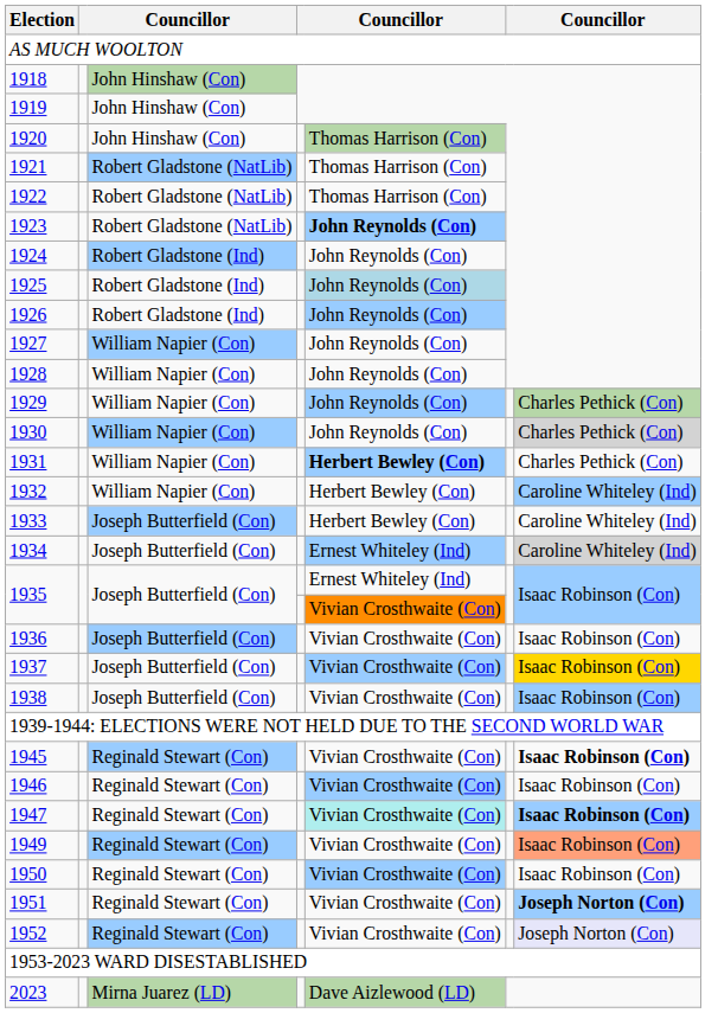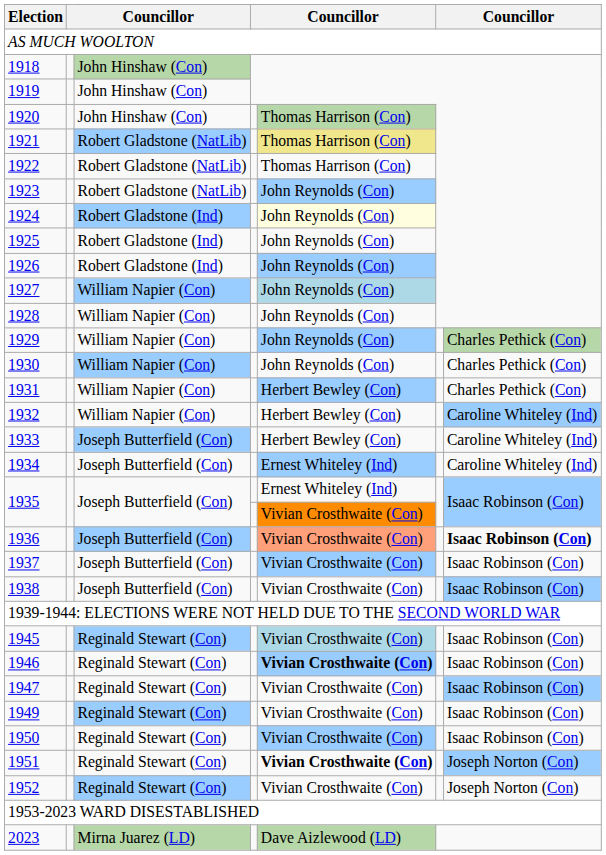1921 | column 5: no background -> khaki background
1923 | column 5: bold -> normal
1924 | column 5: no background -> lightyellow background
1925 | column 5: lightblue background -> no background
1927 | column 5: no background -> lightblue background
1930 | column 7: lightgrey background -> no background
1931 | column 5: bold -> normal
1934 | column 7: lightgrey background -> no background
1936 | column 5: no background -> lightsalmon background
1936 | column 7: normal -> bold
1937 | column 7: gold background -> no background
1945 | column 5: no background -> lightblue background
1945 | column 7: bold -> normal
1946 | column 5: normal -> bold
1947 | column 5: paleturquoise background -> no background
1947 | column 7: bold -> normal
1949 | column 7: lightsalmon background -> no background
1951 | column 5: normal -> bold
1951 | column 7: bold -> normal
1952 | column 7: lavender background -> no background
